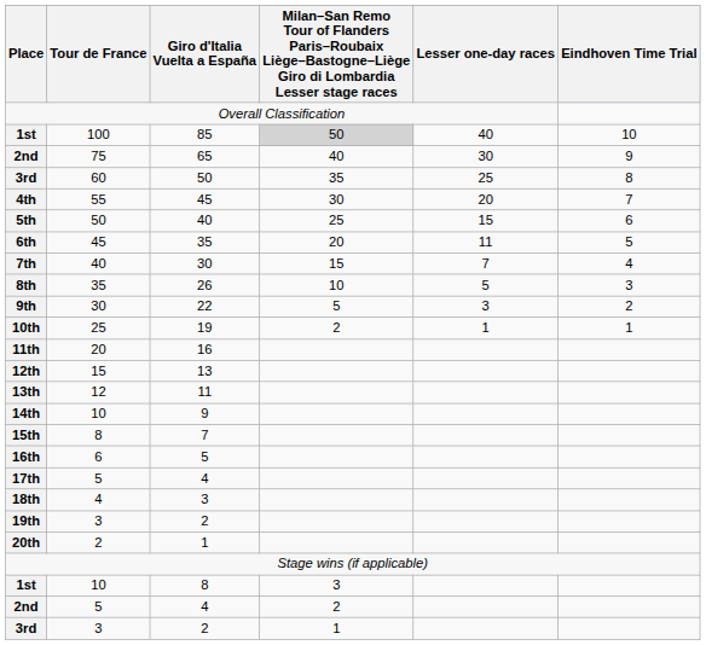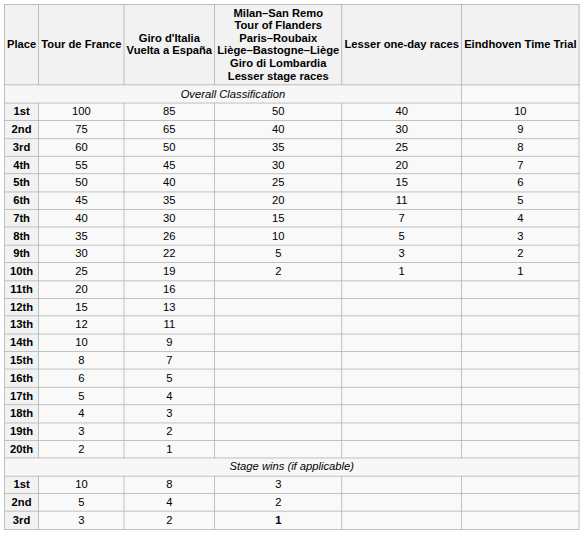85 | column 4: lightgrey background -> no background
3rd / 2 | column 4: normal -> bold
